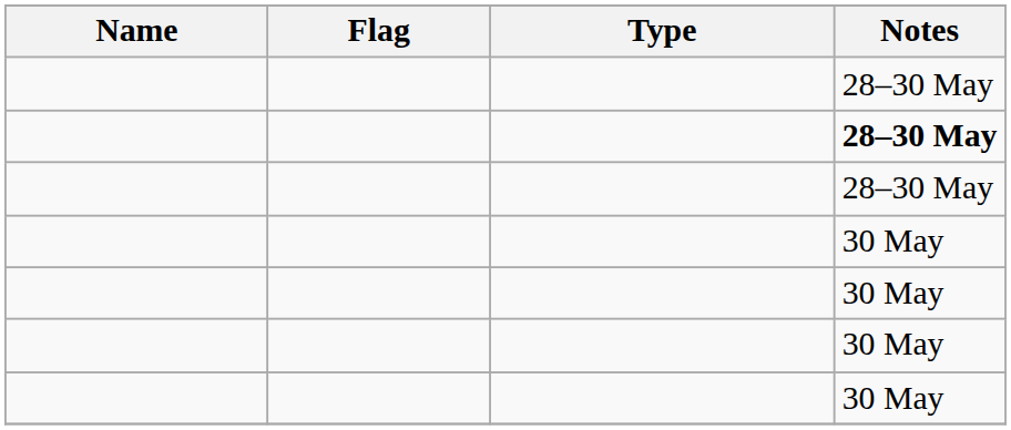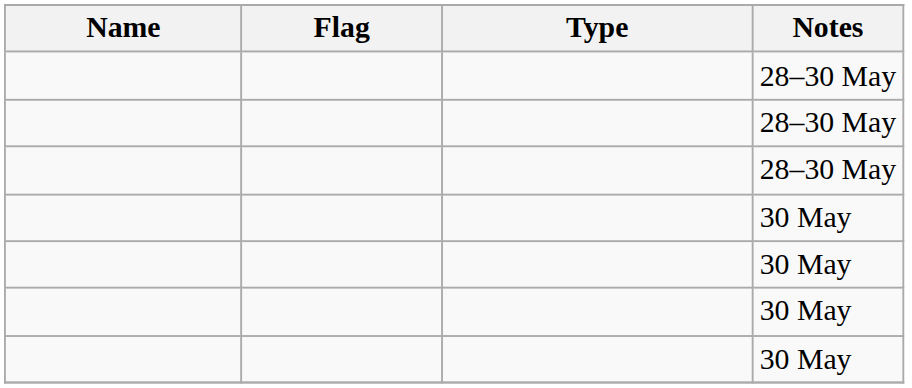row 3 | Notes: bold -> normal
